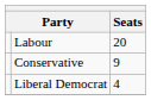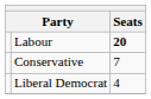Labour | Seats: normal -> bold
Conservative | Seats: 9 -> 7
